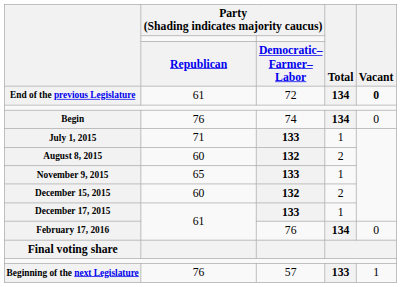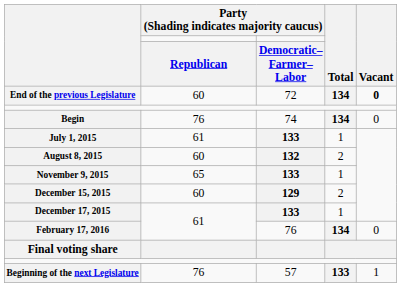End of the previous Legislature | column 2: 61 -> 60
July 1, 2015 | column 2: 71 -> 61
December 15, 2015 | column 3: 132 -> 129
